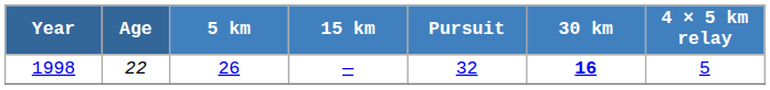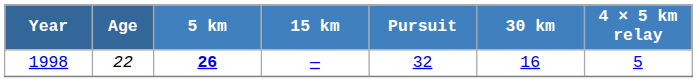1998 | 5 km: normal -> bold
1998 | 30 km: bold -> normal
